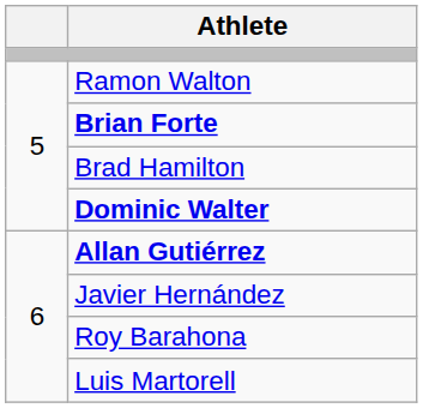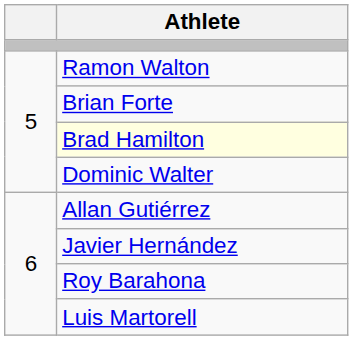Brian Forte | Athlete: bold -> normal
Brad Hamilton | Athlete: no background -> lightyellow background
Dominic Walter | Athlete: bold -> normal
Allan Gutiérrez | Athlete: bold -> normal
